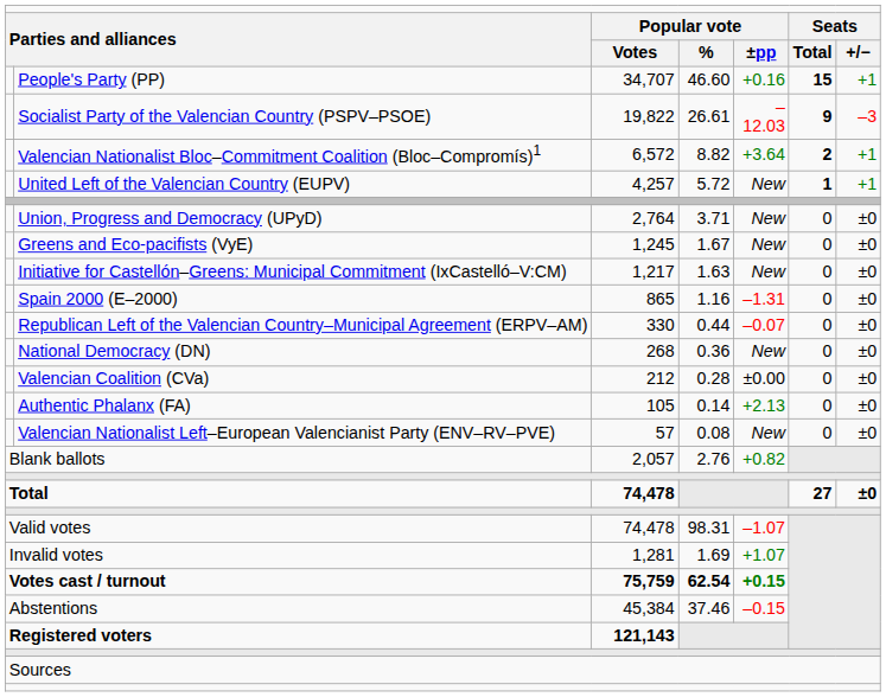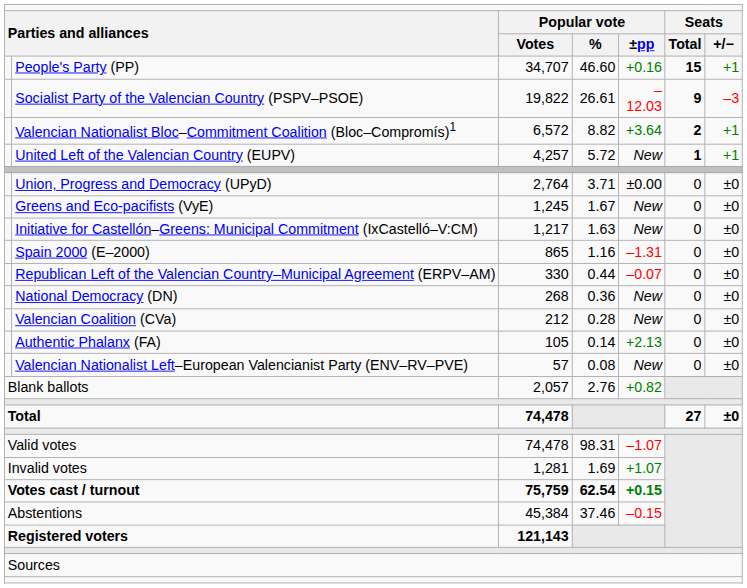Union, Progress and Democracy (UPyD) | column 5: New -> ±0.00
Valencian Coalition (CVa) | column 5: ±0.00 -> New
